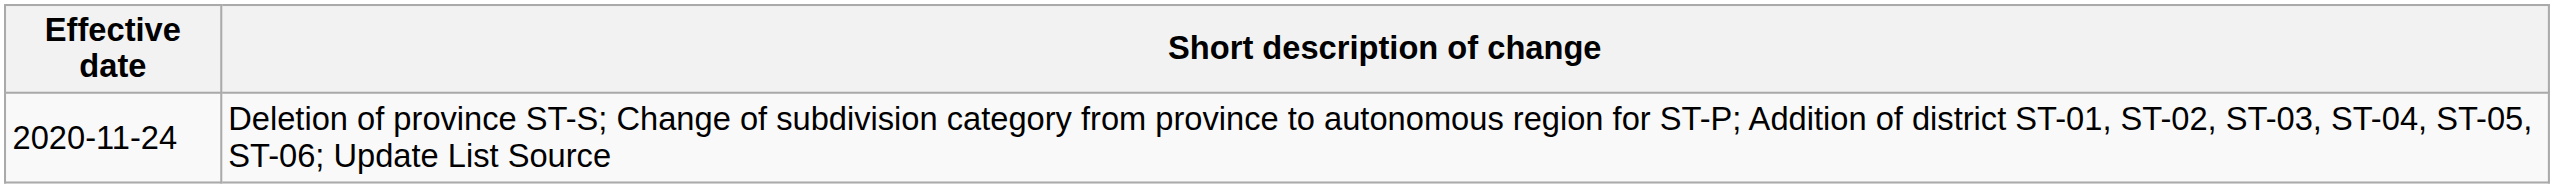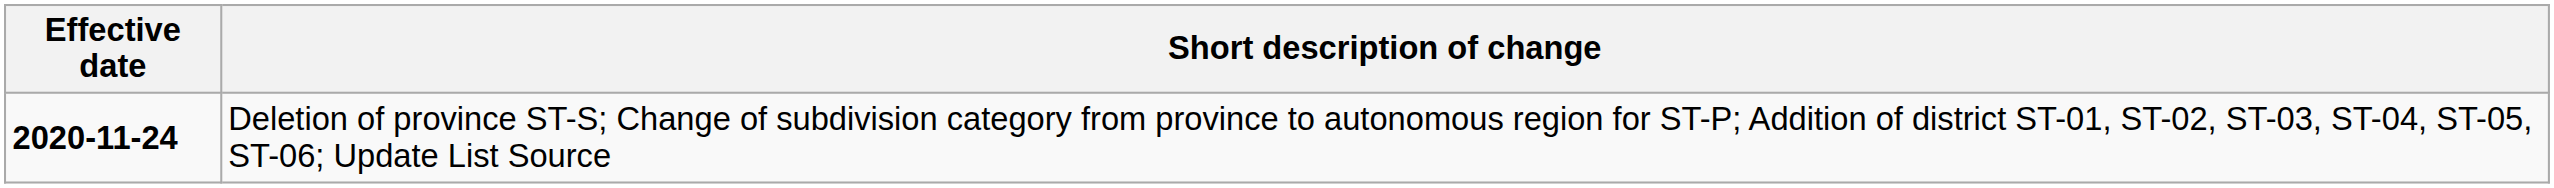row 2 | Effective date: normal -> bold
